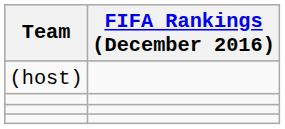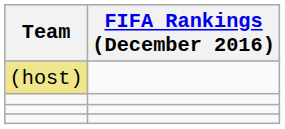row 2 | Team: no background -> khaki background
